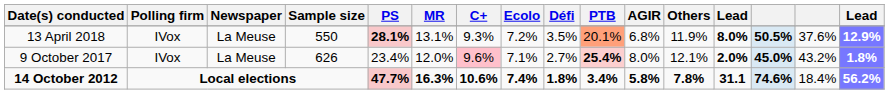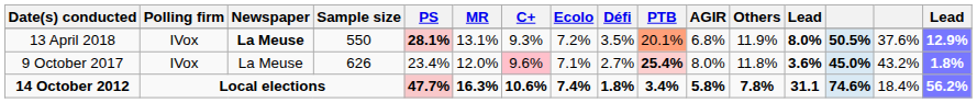13 April 2018 | Newspaper: normal -> bold
9 October 2017 | Others: 12.1% -> 11.8%
9 October 2017 | column 13: 2.0% -> 3.6%
